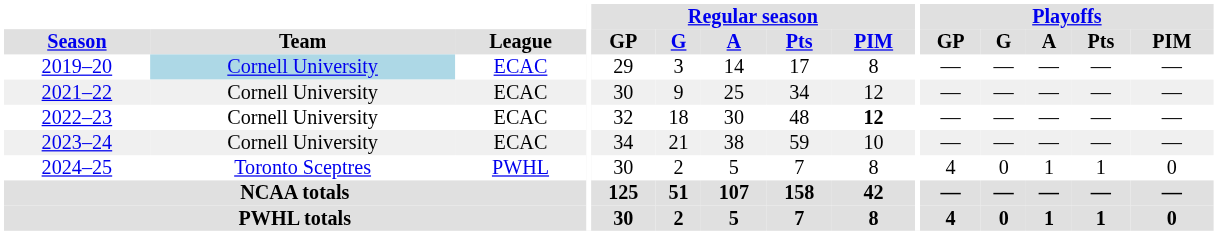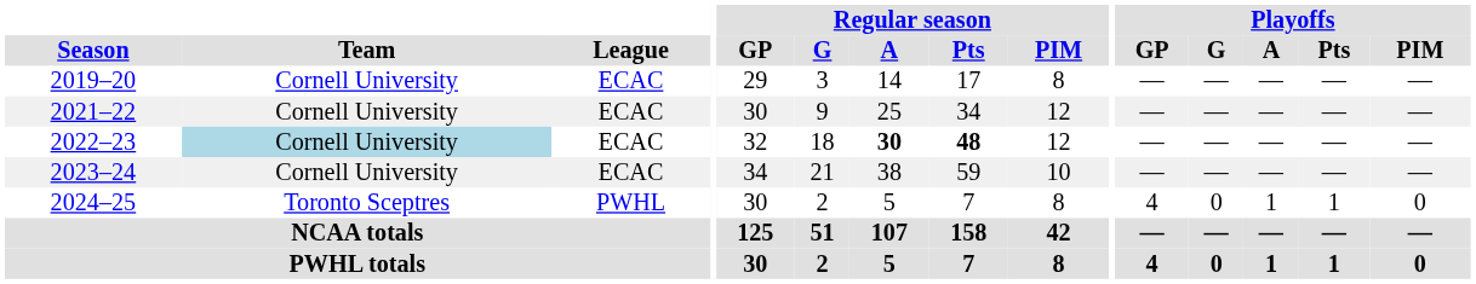2019–20 | Team: lightblue background -> no background
2022–23 | Team: no background -> lightblue background
2022–23 | Regular season / A: normal -> bold
2022–23 | Regular season / Pts: normal -> bold
2022–23 | Regular season / PIM: bold -> normal
